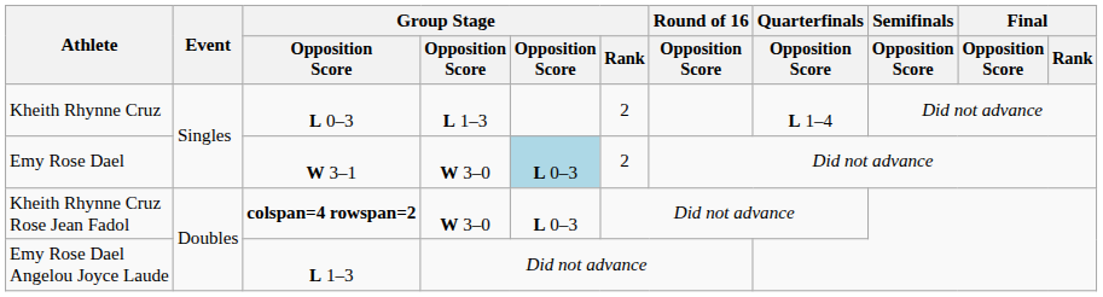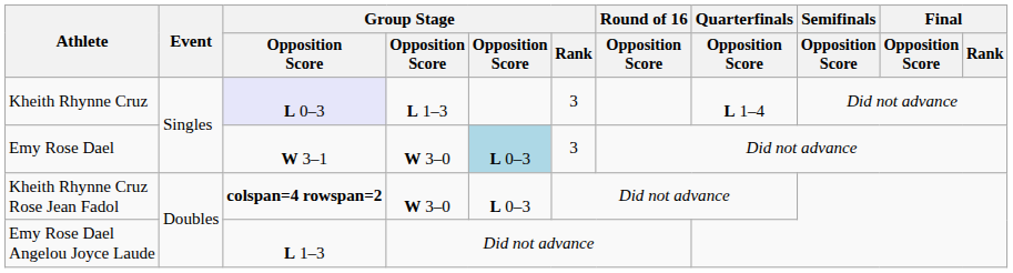Kheith Rhynne Cruz | column 3: no background -> lavender background
Kheith Rhynne Cruz | Group Stage / Rank: 2 -> 3
Emy Rose Dael | Group Stage / Rank: 2 -> 3
